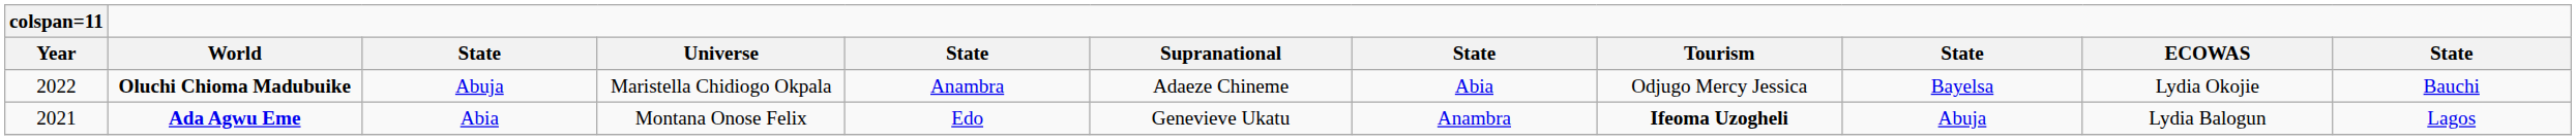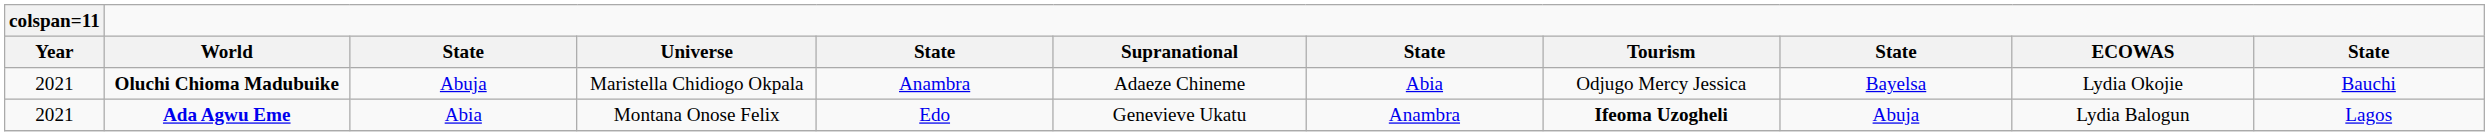Oluchi Chioma Madubuike | colspan=11 / Year: 2022 -> 2021
